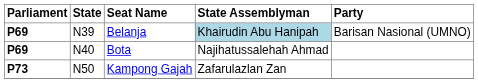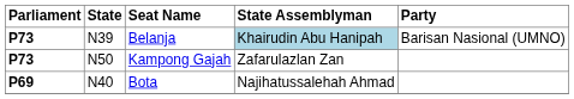Belanja | Parliament: P69 -> P73
rows swapped: Bota <-> Kampong Gajah
